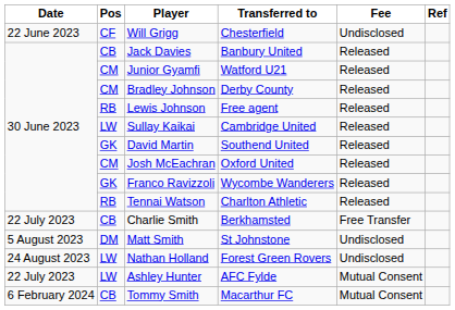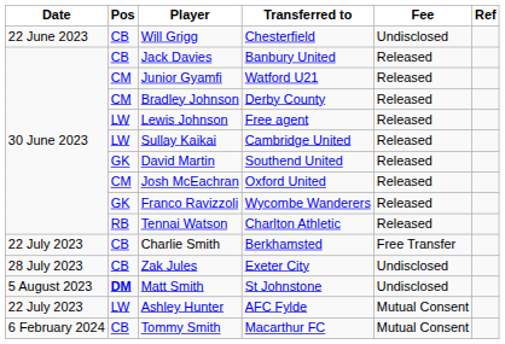Will Grigg | Pos: CF -> CB
Lewis Johnson | Pos: RB -> LW
+ row: 28 July 2023 | CB | Zak Jules | Exeter City | Undisclosed
Matt Smith | Pos: normal -> bold
- row: 24 August 2023 | LW | Nathan Holland | Forest Green Rovers | Undisclosed
